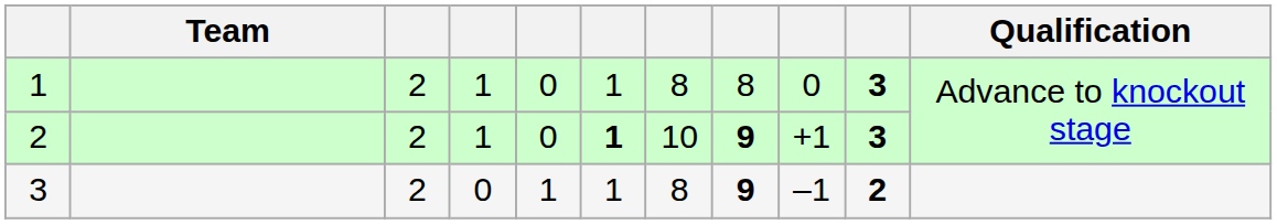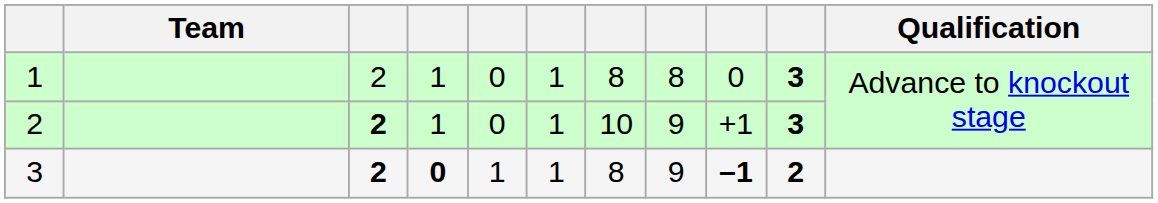row 3 | column 3: normal -> bold
row 3 | column 6: bold -> normal
row 3 | column 8: bold -> normal
row 4 | column 3: normal -> bold
row 4 | column 4: normal -> bold
row 4 | column 8: bold -> normal
row 4 | column 9: normal -> bold
